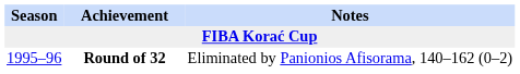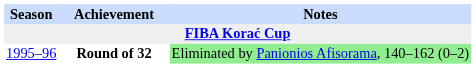Round of 32 | Notes: no background -> lightgreen background
